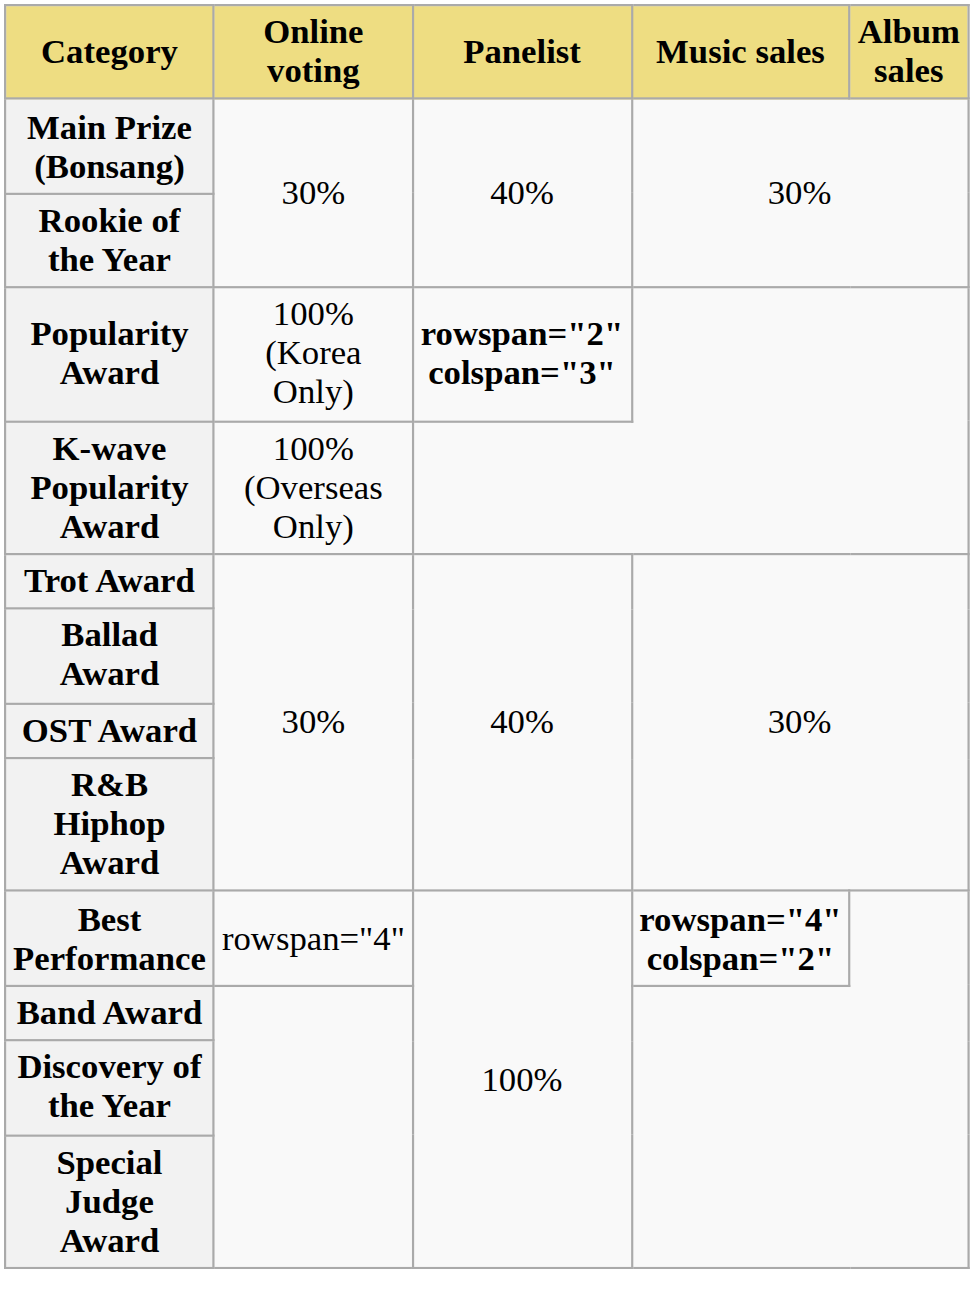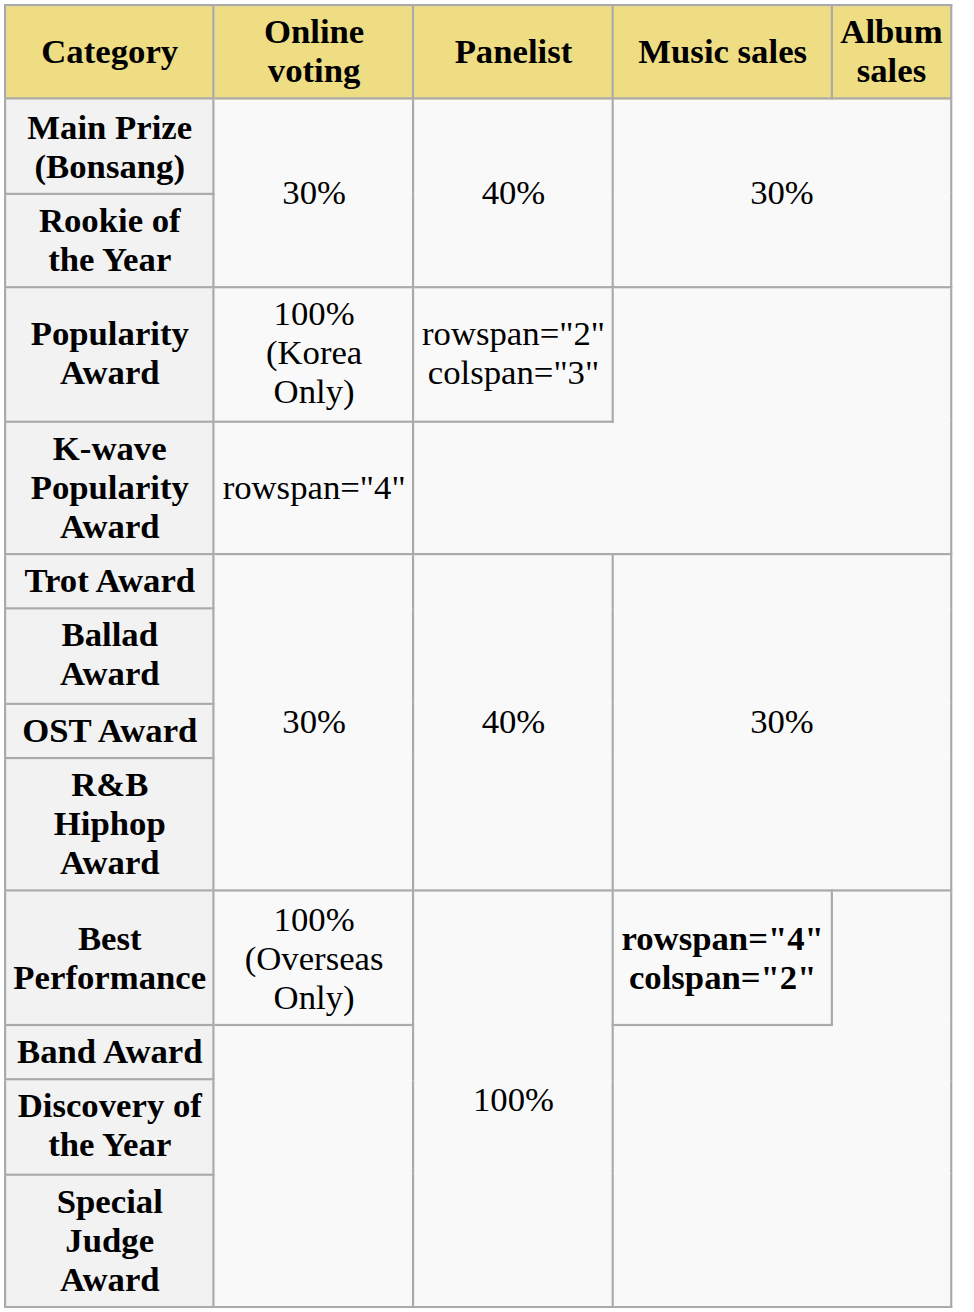Popularity Award | Panelist: bold -> normal
K-wave Popularity Award | Online voting: 100% (Overseas Only) -> rowspan="4"
Best Performance | Online voting: rowspan="4" -> 100% (Overseas Only)
